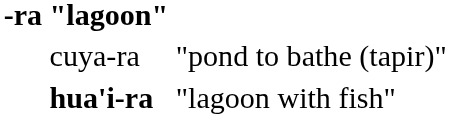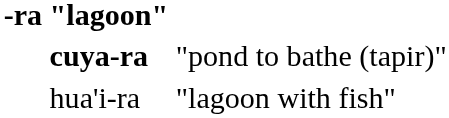cuya-ra | "lagoon": normal -> bold
hua'i-ra | "lagoon": bold -> normal
